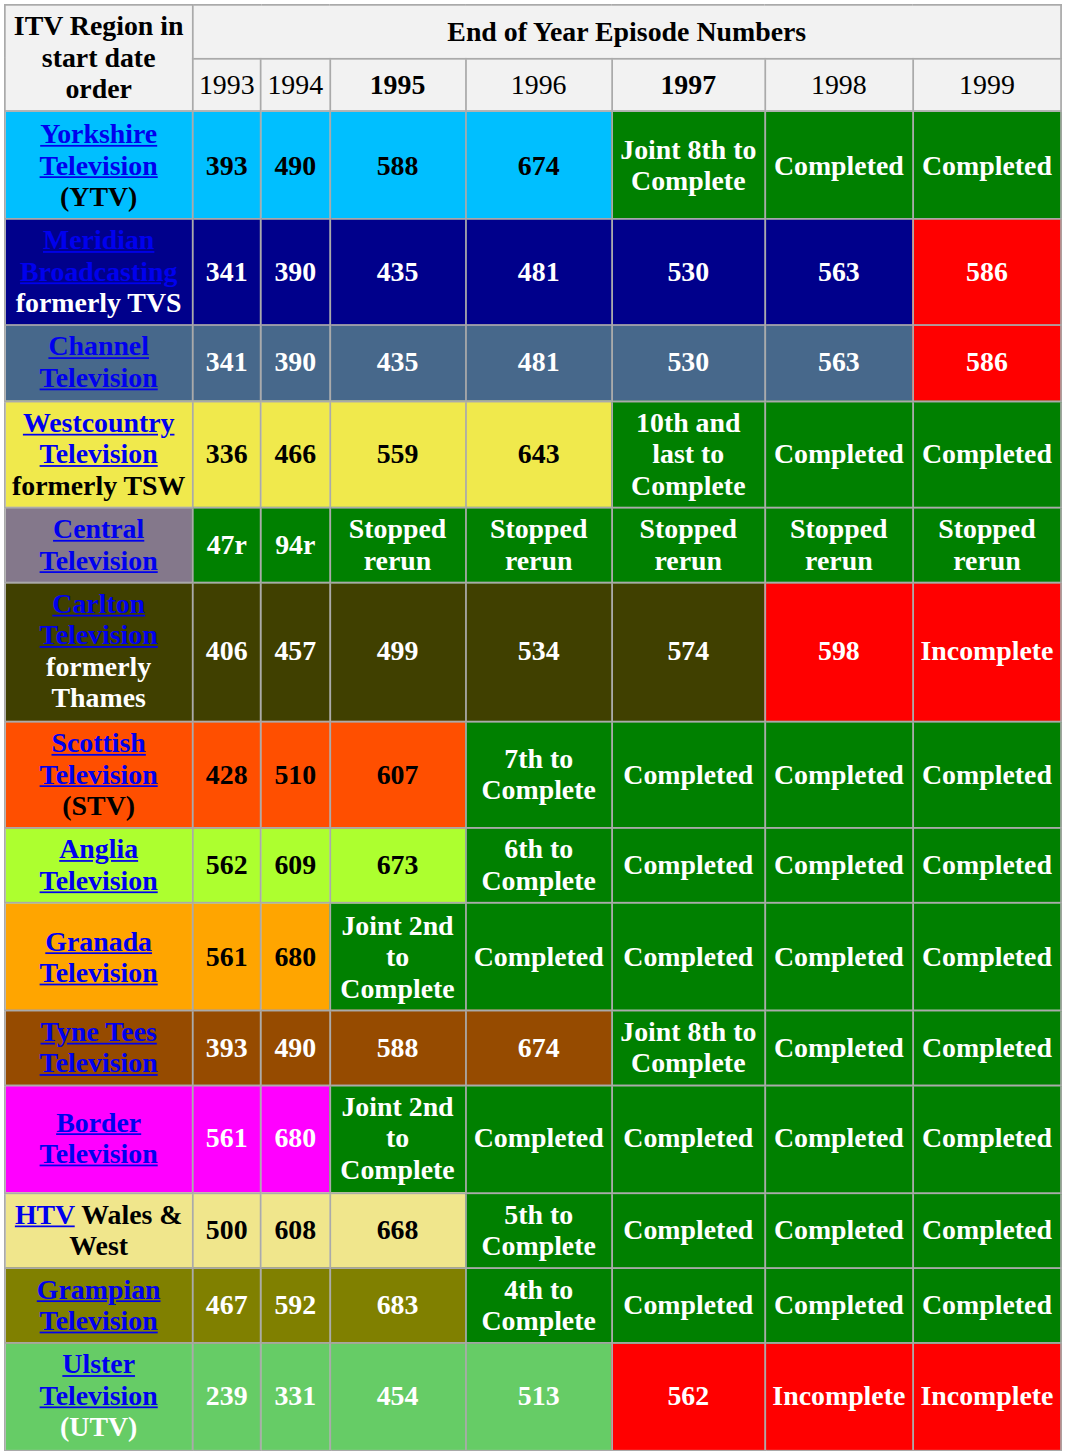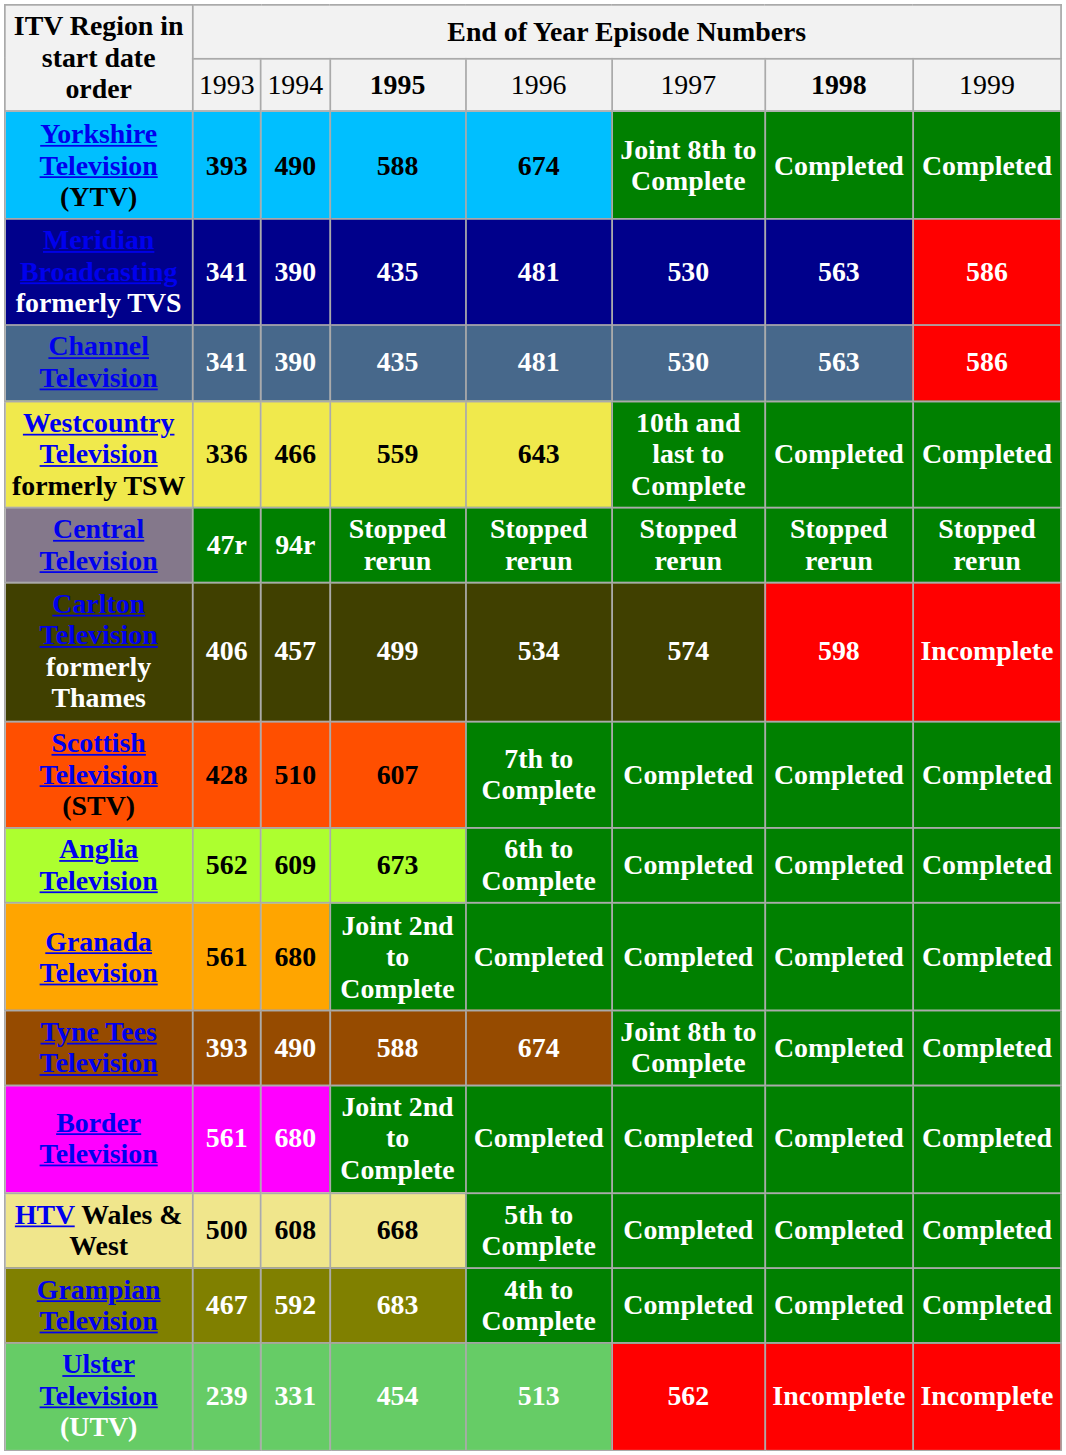row 2 | column 6: bold -> normal
row 2 | column 7: normal -> bold
